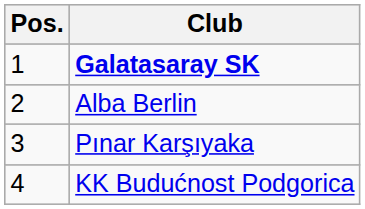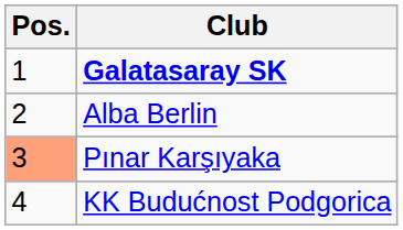Pınar Karşıyaka | Pos.: no background -> lightsalmon background
